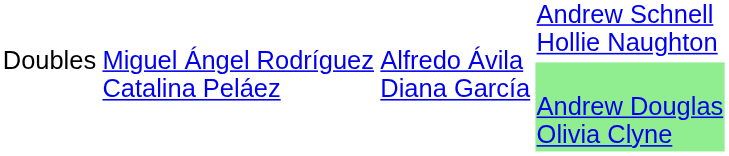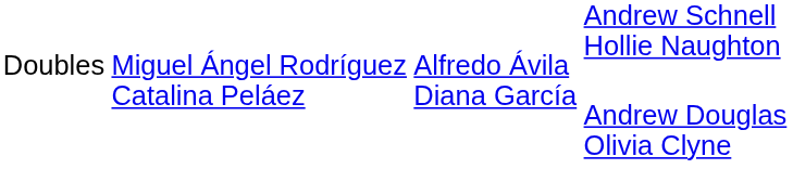row 2 | column 4: lightgreen background -> no background
